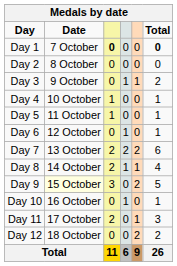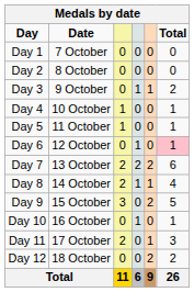Day 1 | column 3: bold -> normal
Day 1 | Total: bold -> normal
Day 6 | Total: no background -> pink background
Day 9 | Date: lightyellow background -> no background
